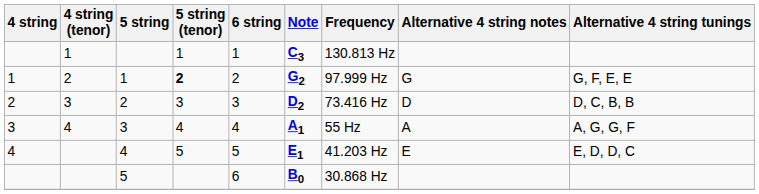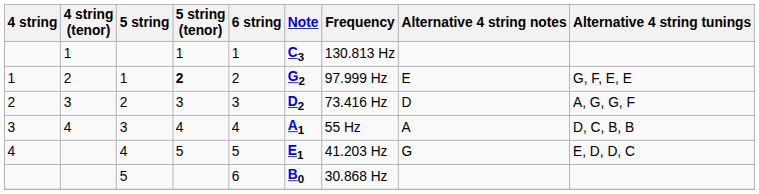row 3 | Alternative 4 string notes: G -> E
row 4 | Alternative 4 string tunings: D, C, B, B -> A, G, G, F
row 5 | Alternative 4 string tunings: A, G, G, F -> D, C, B, B
row 6 | Alternative 4 string notes: E -> G
